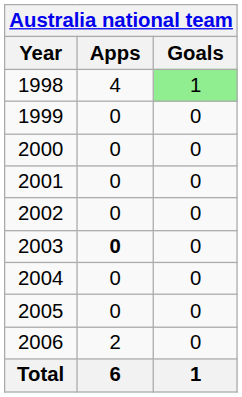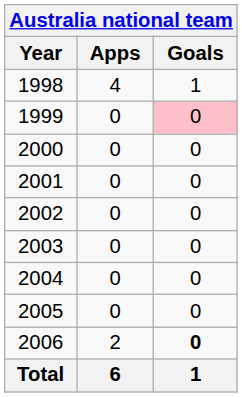1998 | Goals: lightgreen background -> no background
1999 | Goals: no background -> pink background
2003 | Apps: bold -> normal
2006 | Goals: normal -> bold
